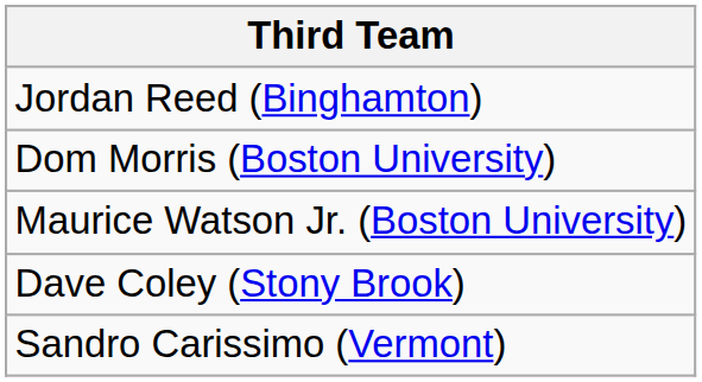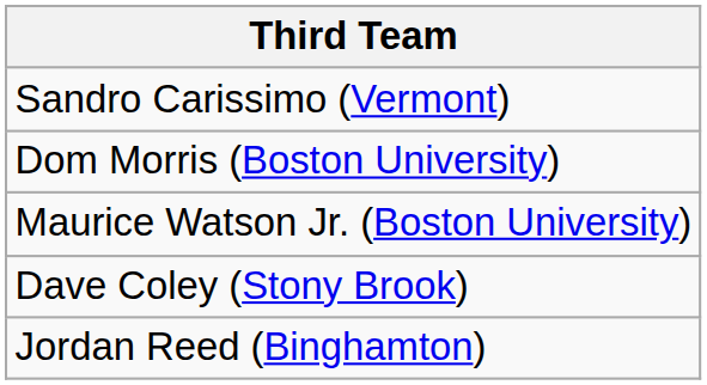row 2 | column 1: Jordan Reed (Binghamton) -> Sandro Carissimo (Vermont)
row 6 | column 1: Sandro Carissimo (Vermont) -> Jordan Reed (Binghamton)
